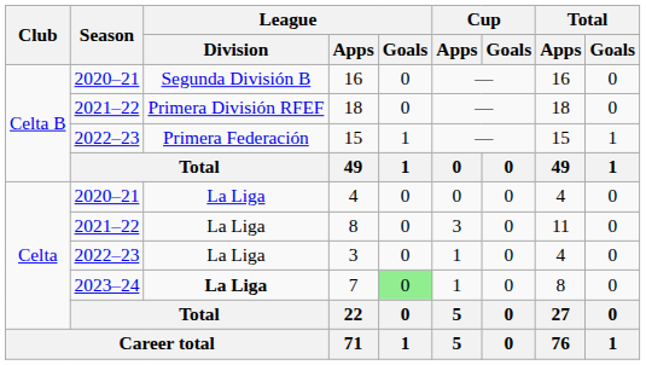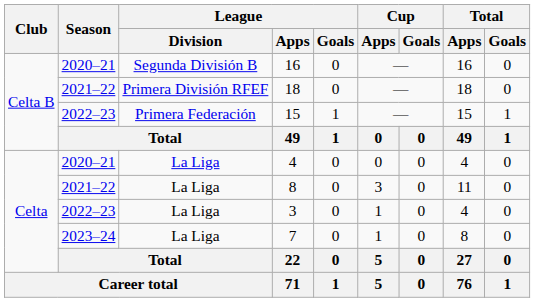7 | League / Division: bold -> normal
7 | League / Goals: lightgreen background -> no background
